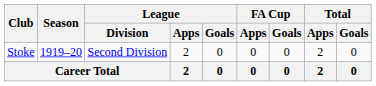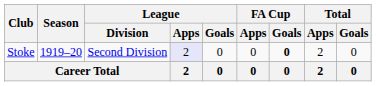Stoke | League / Apps: no background -> lavender background
Stoke | FA Cup / Goals: normal -> bold
